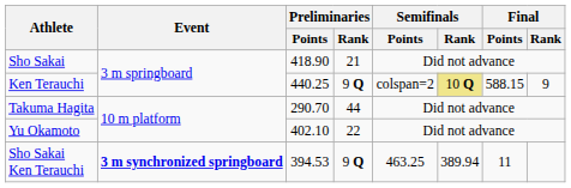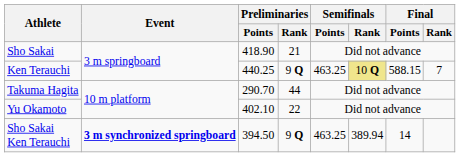Ken Terauchi | Semifinals / Points: colspan=2 -> 463.25
Ken Terauchi | Final / Rank: 9 -> 7
Sho Sakai Ken Terauchi | Preliminaries / Points: 394.53 -> 394.50
Sho Sakai Ken Terauchi | Final / Points: 11 -> 14
